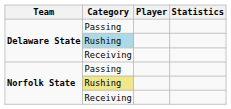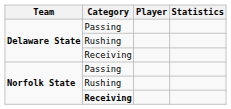Delaware State / Rushing | Category: lightblue background -> no background
Norfolk State / Rushing | Category: khaki background -> no background
Norfolk State / Receiving | Category: normal -> bold
